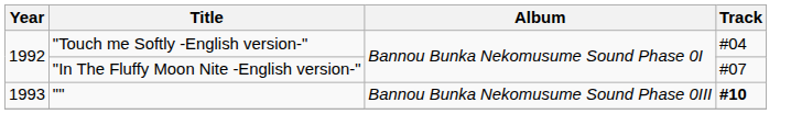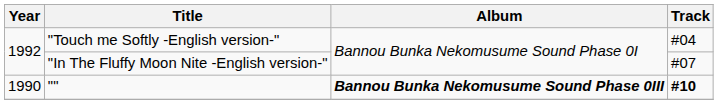"" | Year: 1993 -> 1990
"" | Album: normal -> bold
